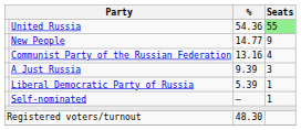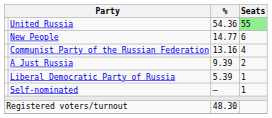New People | Seats: 9 -> 6
A Just Russia | Seats: 3 -> 2
